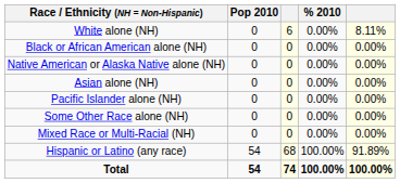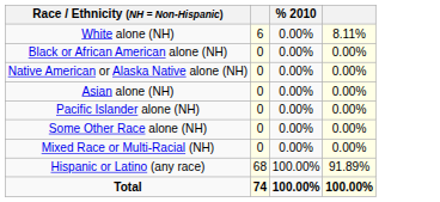- column: Pop 2010 | 0 | 0 | 0 | 0 | 0 | 0 | 0 | 54 | 54
